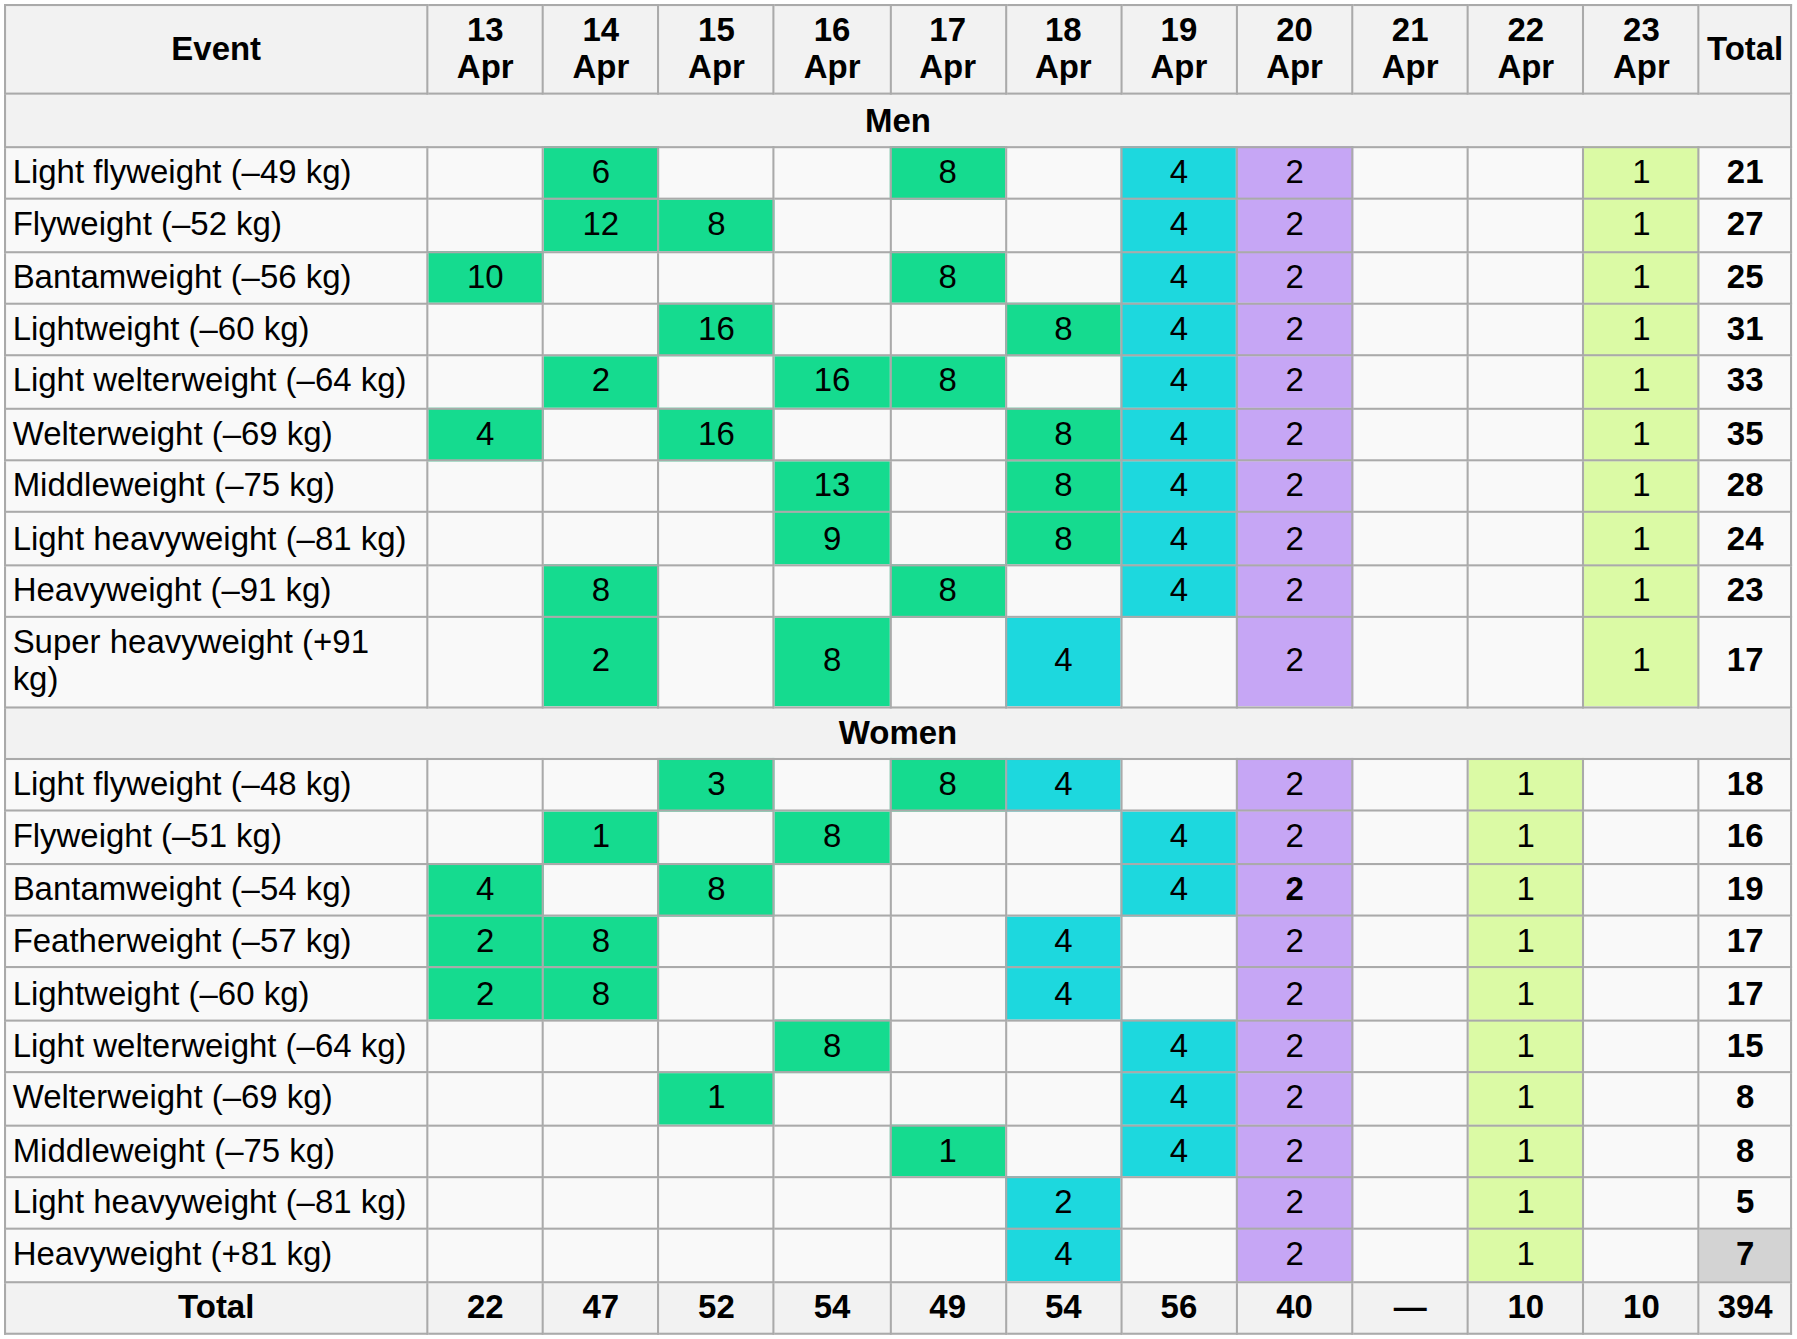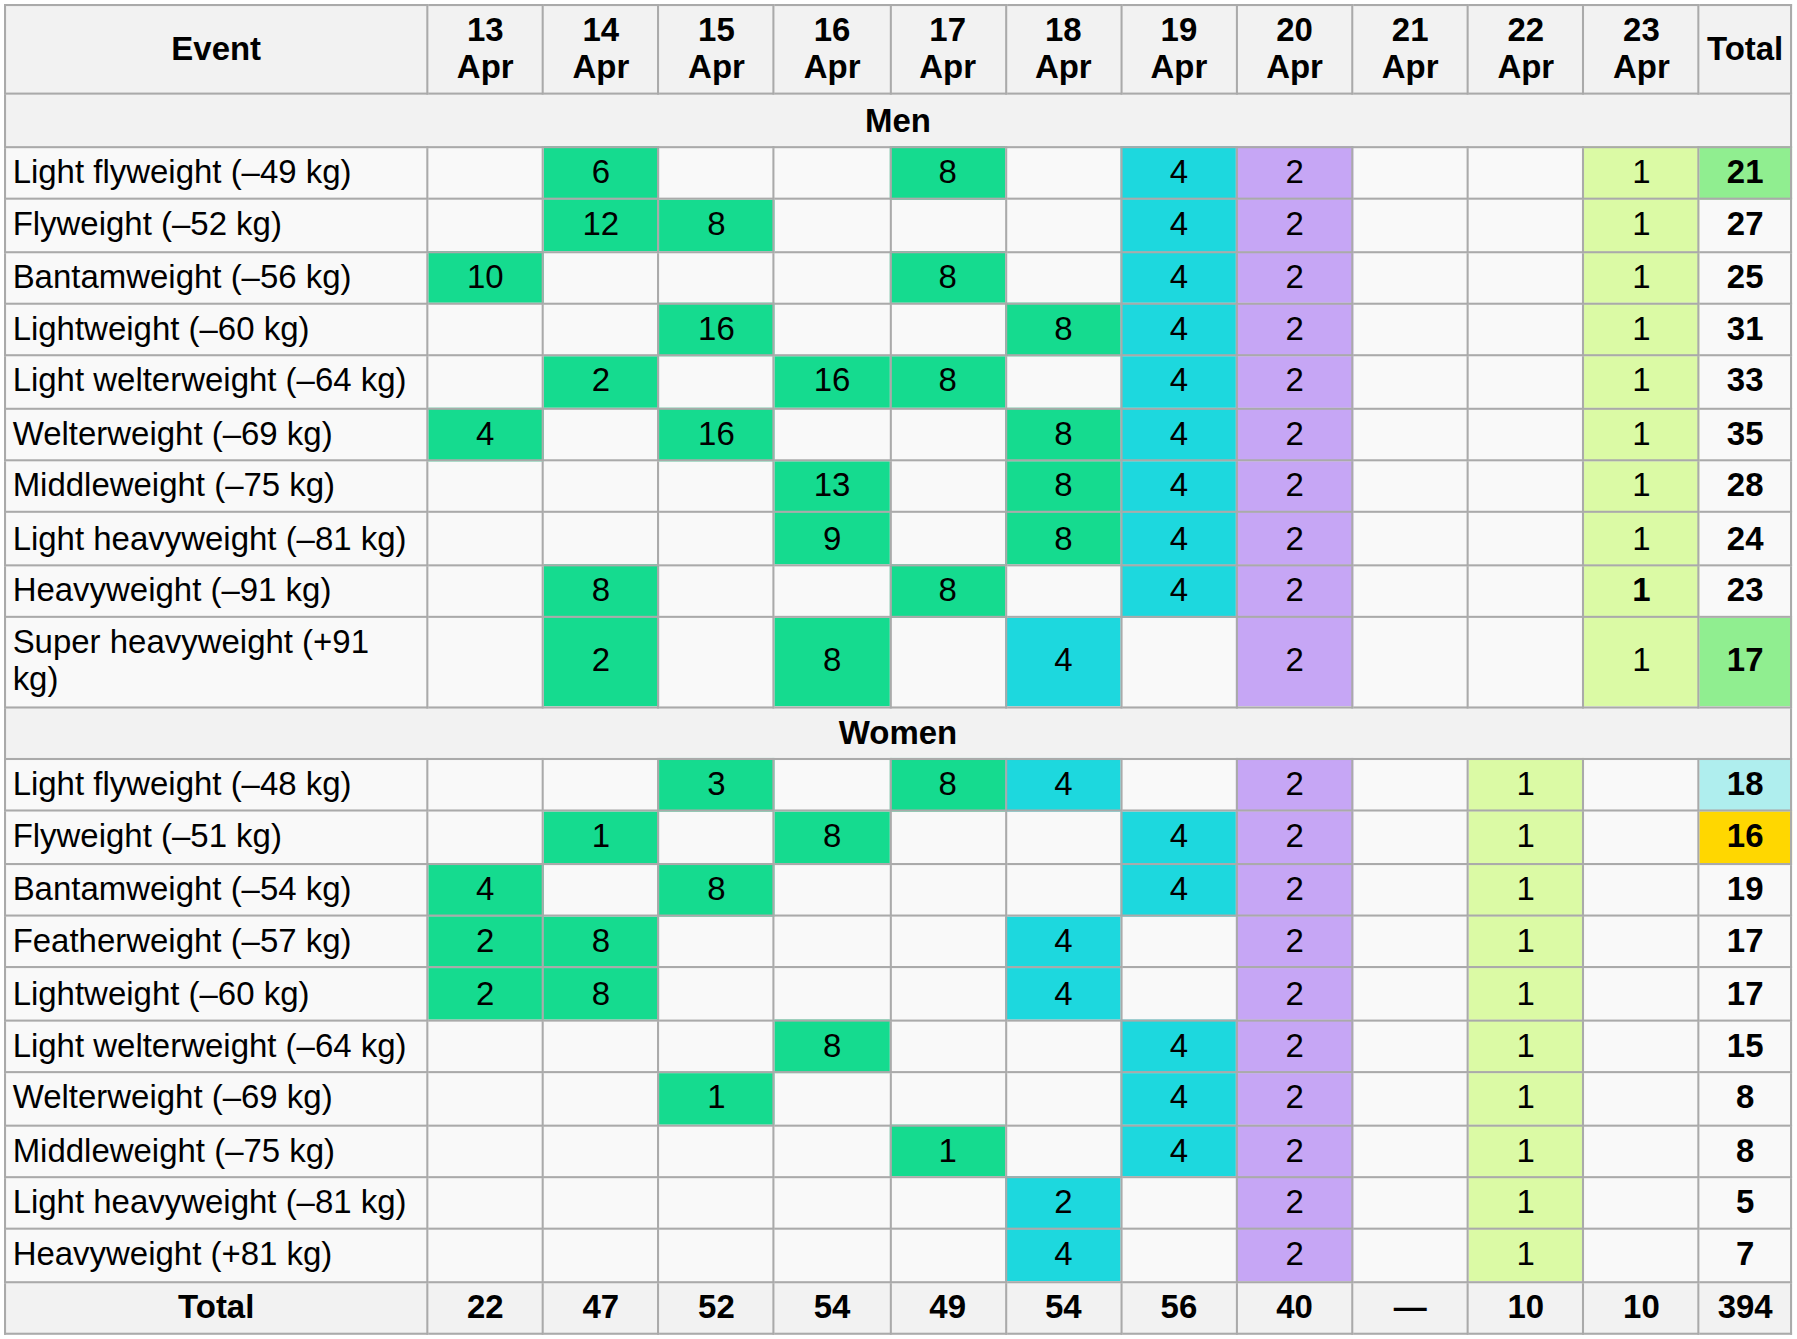Light flyweight (–49 kg) | Total: no background -> lightgreen background
Heavyweight (–91 kg) | 23 Apr: normal -> bold
Super heavyweight (+91 kg) | Total: no background -> lightgreen background
Light flyweight (–48 kg) | Total: no background -> paleturquoise background
Flyweight (–51 kg) | Total: no background -> gold background
Bantamweight (–54 kg) | 20 Apr: bold -> normal
Heavyweight (+81 kg) | Total: lightgrey background -> no background
